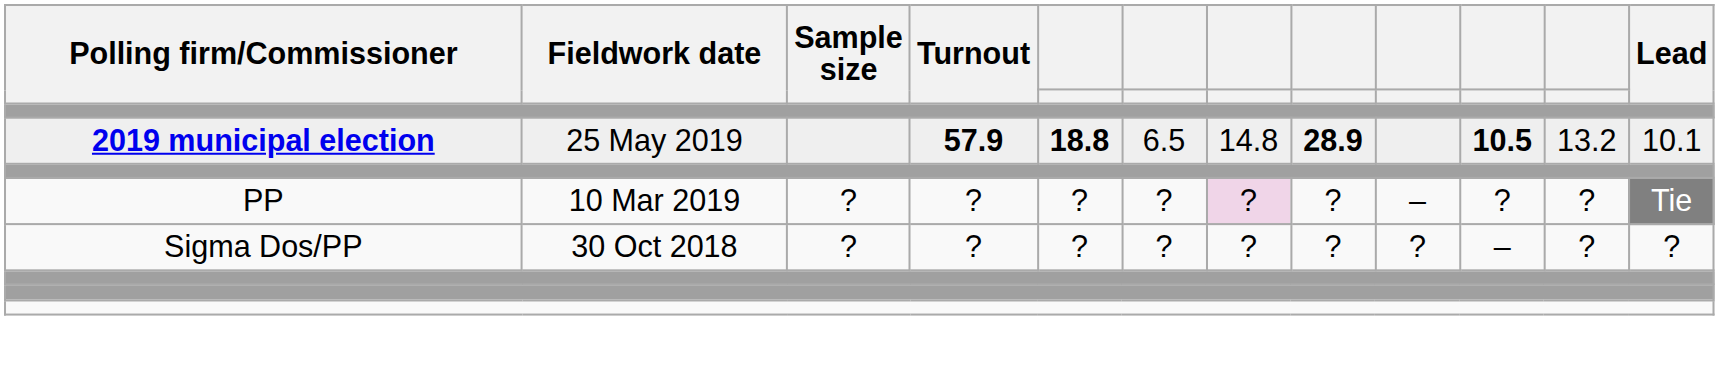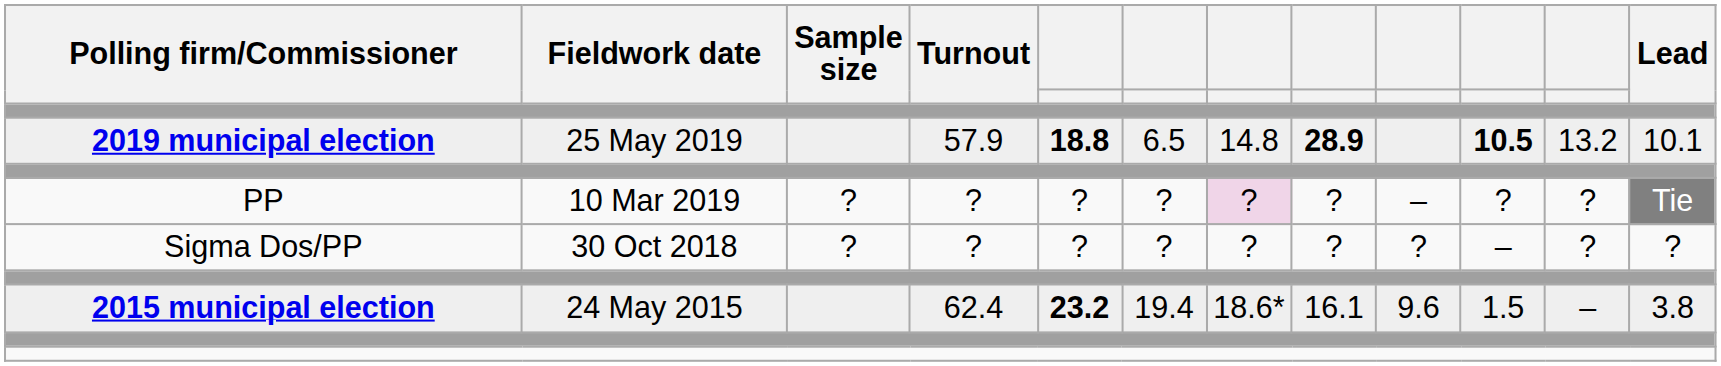2019 municipal election | Turnout: bold -> normal
+ row: 2015 municipal election | 24 May 2015 | 62.4 | 23.2 | 19.4 | 18.6* | 16.1 | 9.6 | 1.5 | – | 3.8
